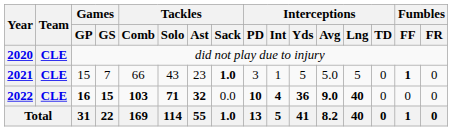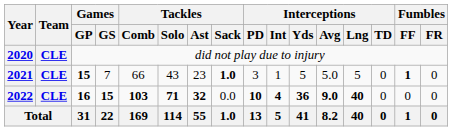2021 | Games / GP: normal -> bold
